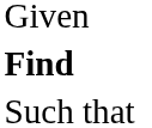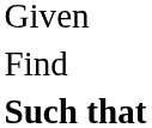Find | column 1: bold -> normal
Such that | column 1: normal -> bold
